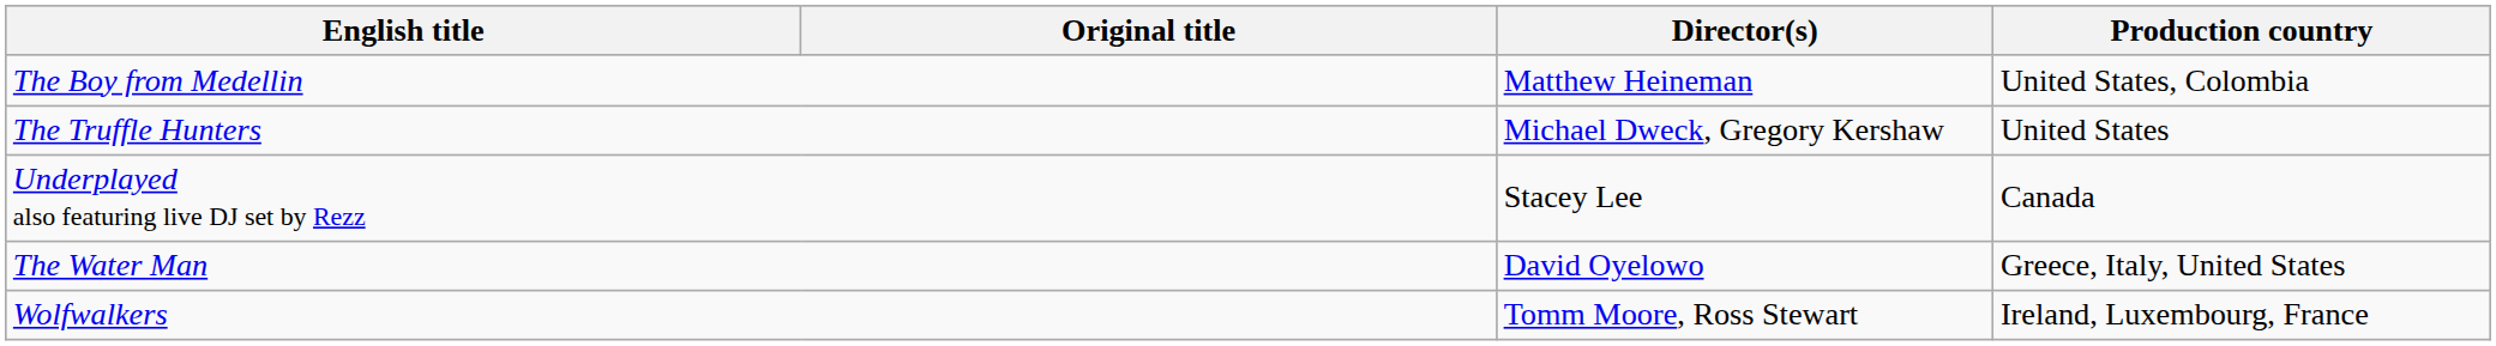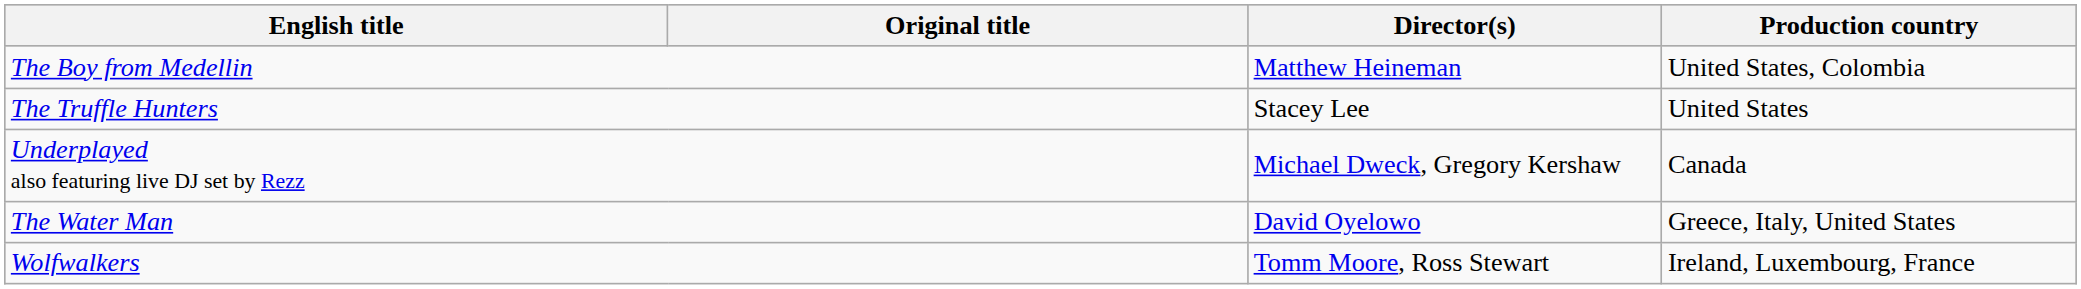The Truffle Hunters | Director(s): Michael Dweck, Gregory Kershaw -> Stacey Lee
Underplayed also featuring live DJ set by Rezz | Director(s): Stacey Lee -> Michael Dweck, Gregory Kershaw
